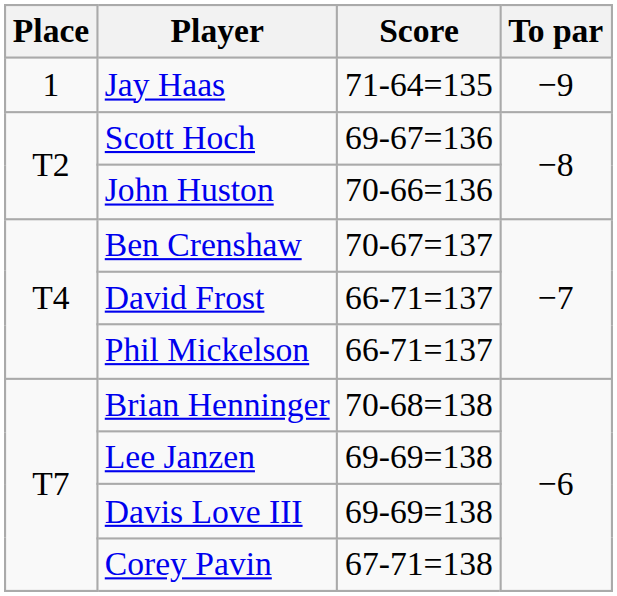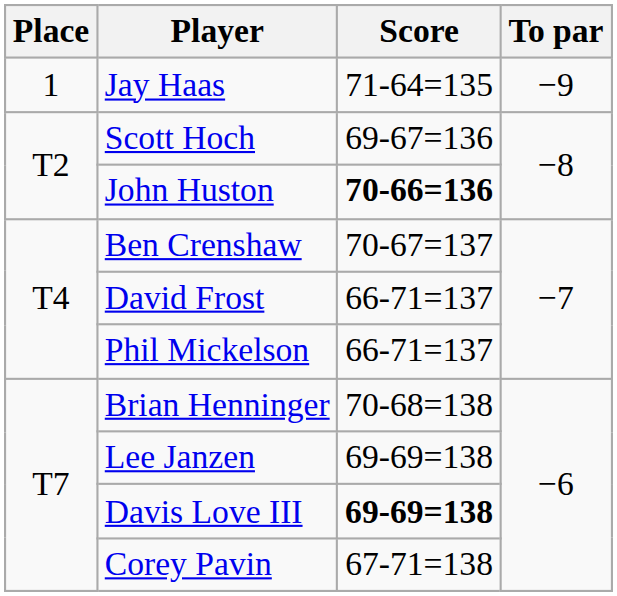John Huston | Score: normal -> bold
Davis Love III | Score: normal -> bold
